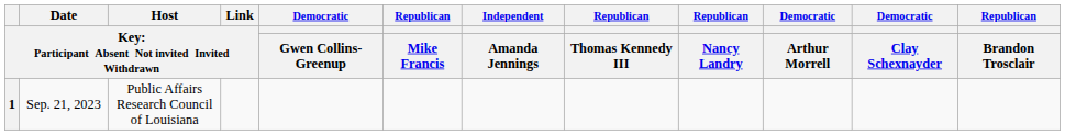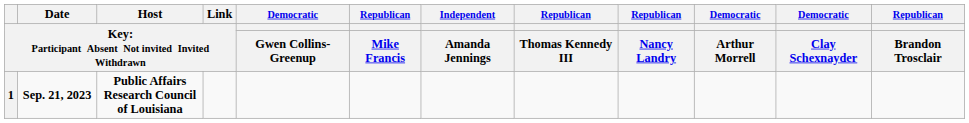1 | column 2: normal -> bold
1 | column 3: normal -> bold
